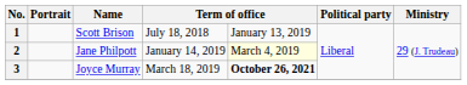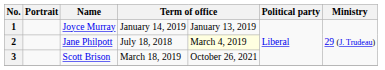1 | Name: Scott Brison -> Joyce Murray
1 | column 4: July 18, 2018 -> January 14, 2019
2 | column 4: January 14, 2019 -> July 18, 2018
3 | Name: Joyce Murray -> Scott Brison
3 | column 5: bold -> normal
